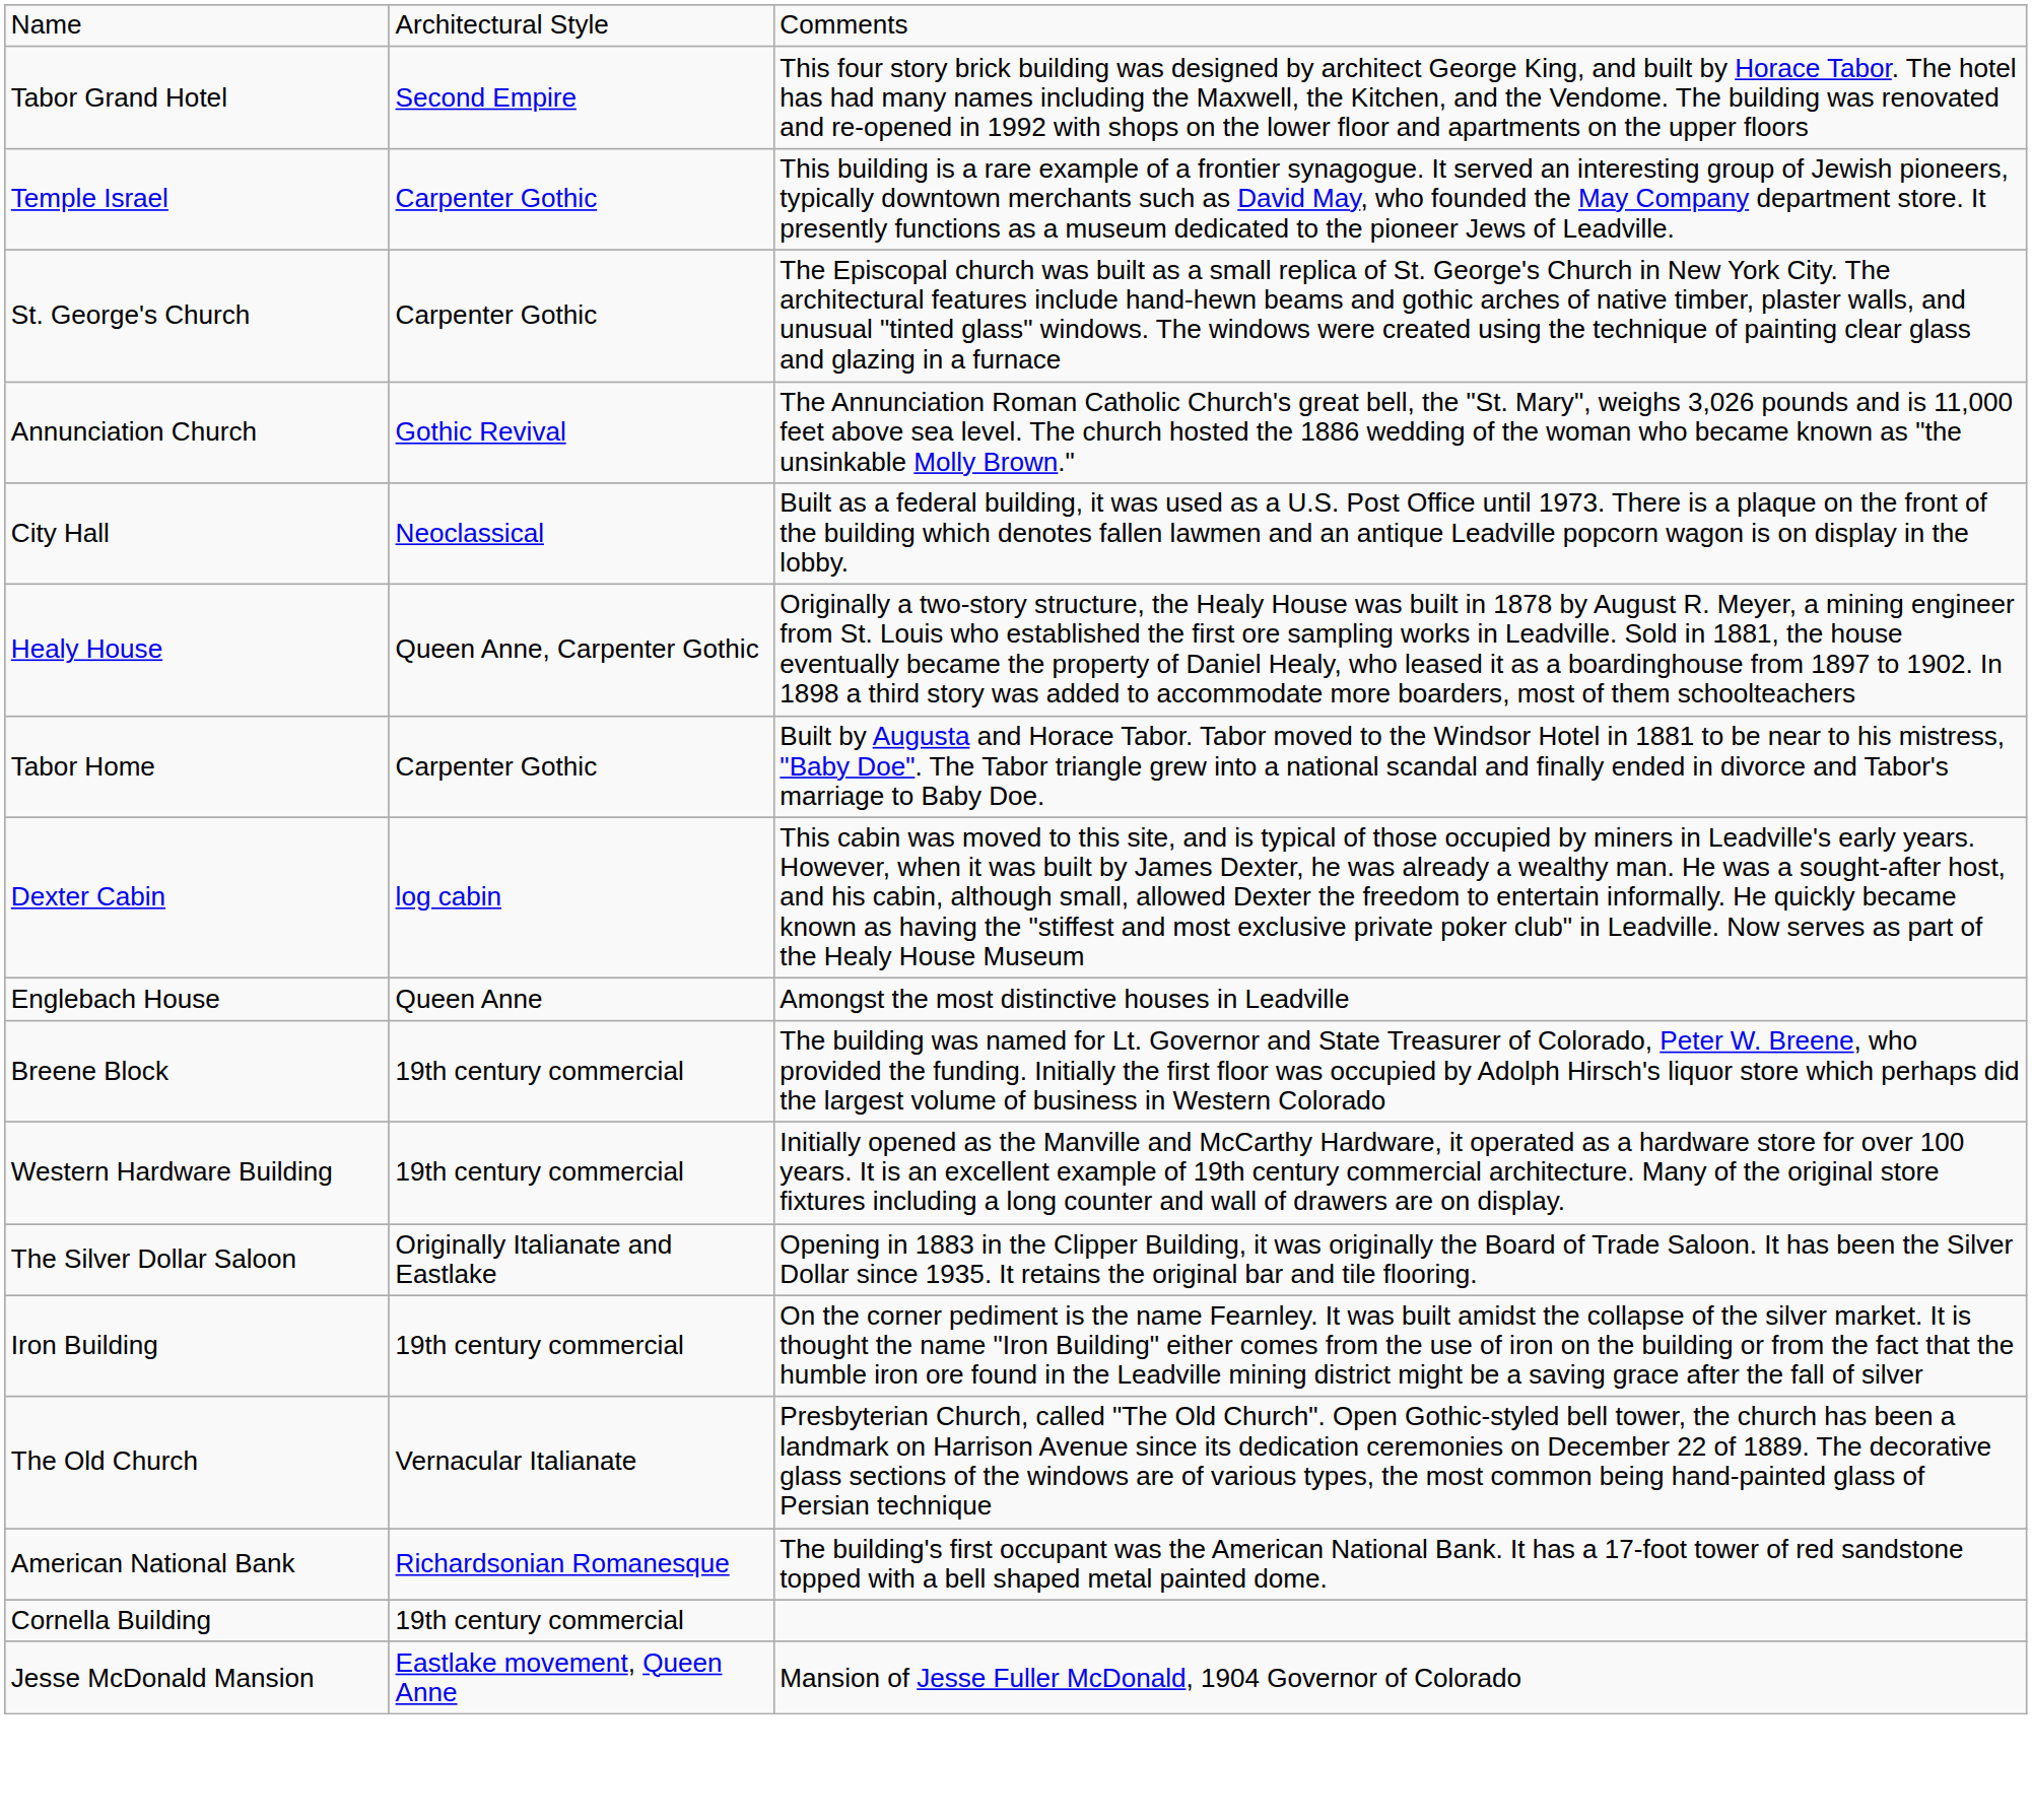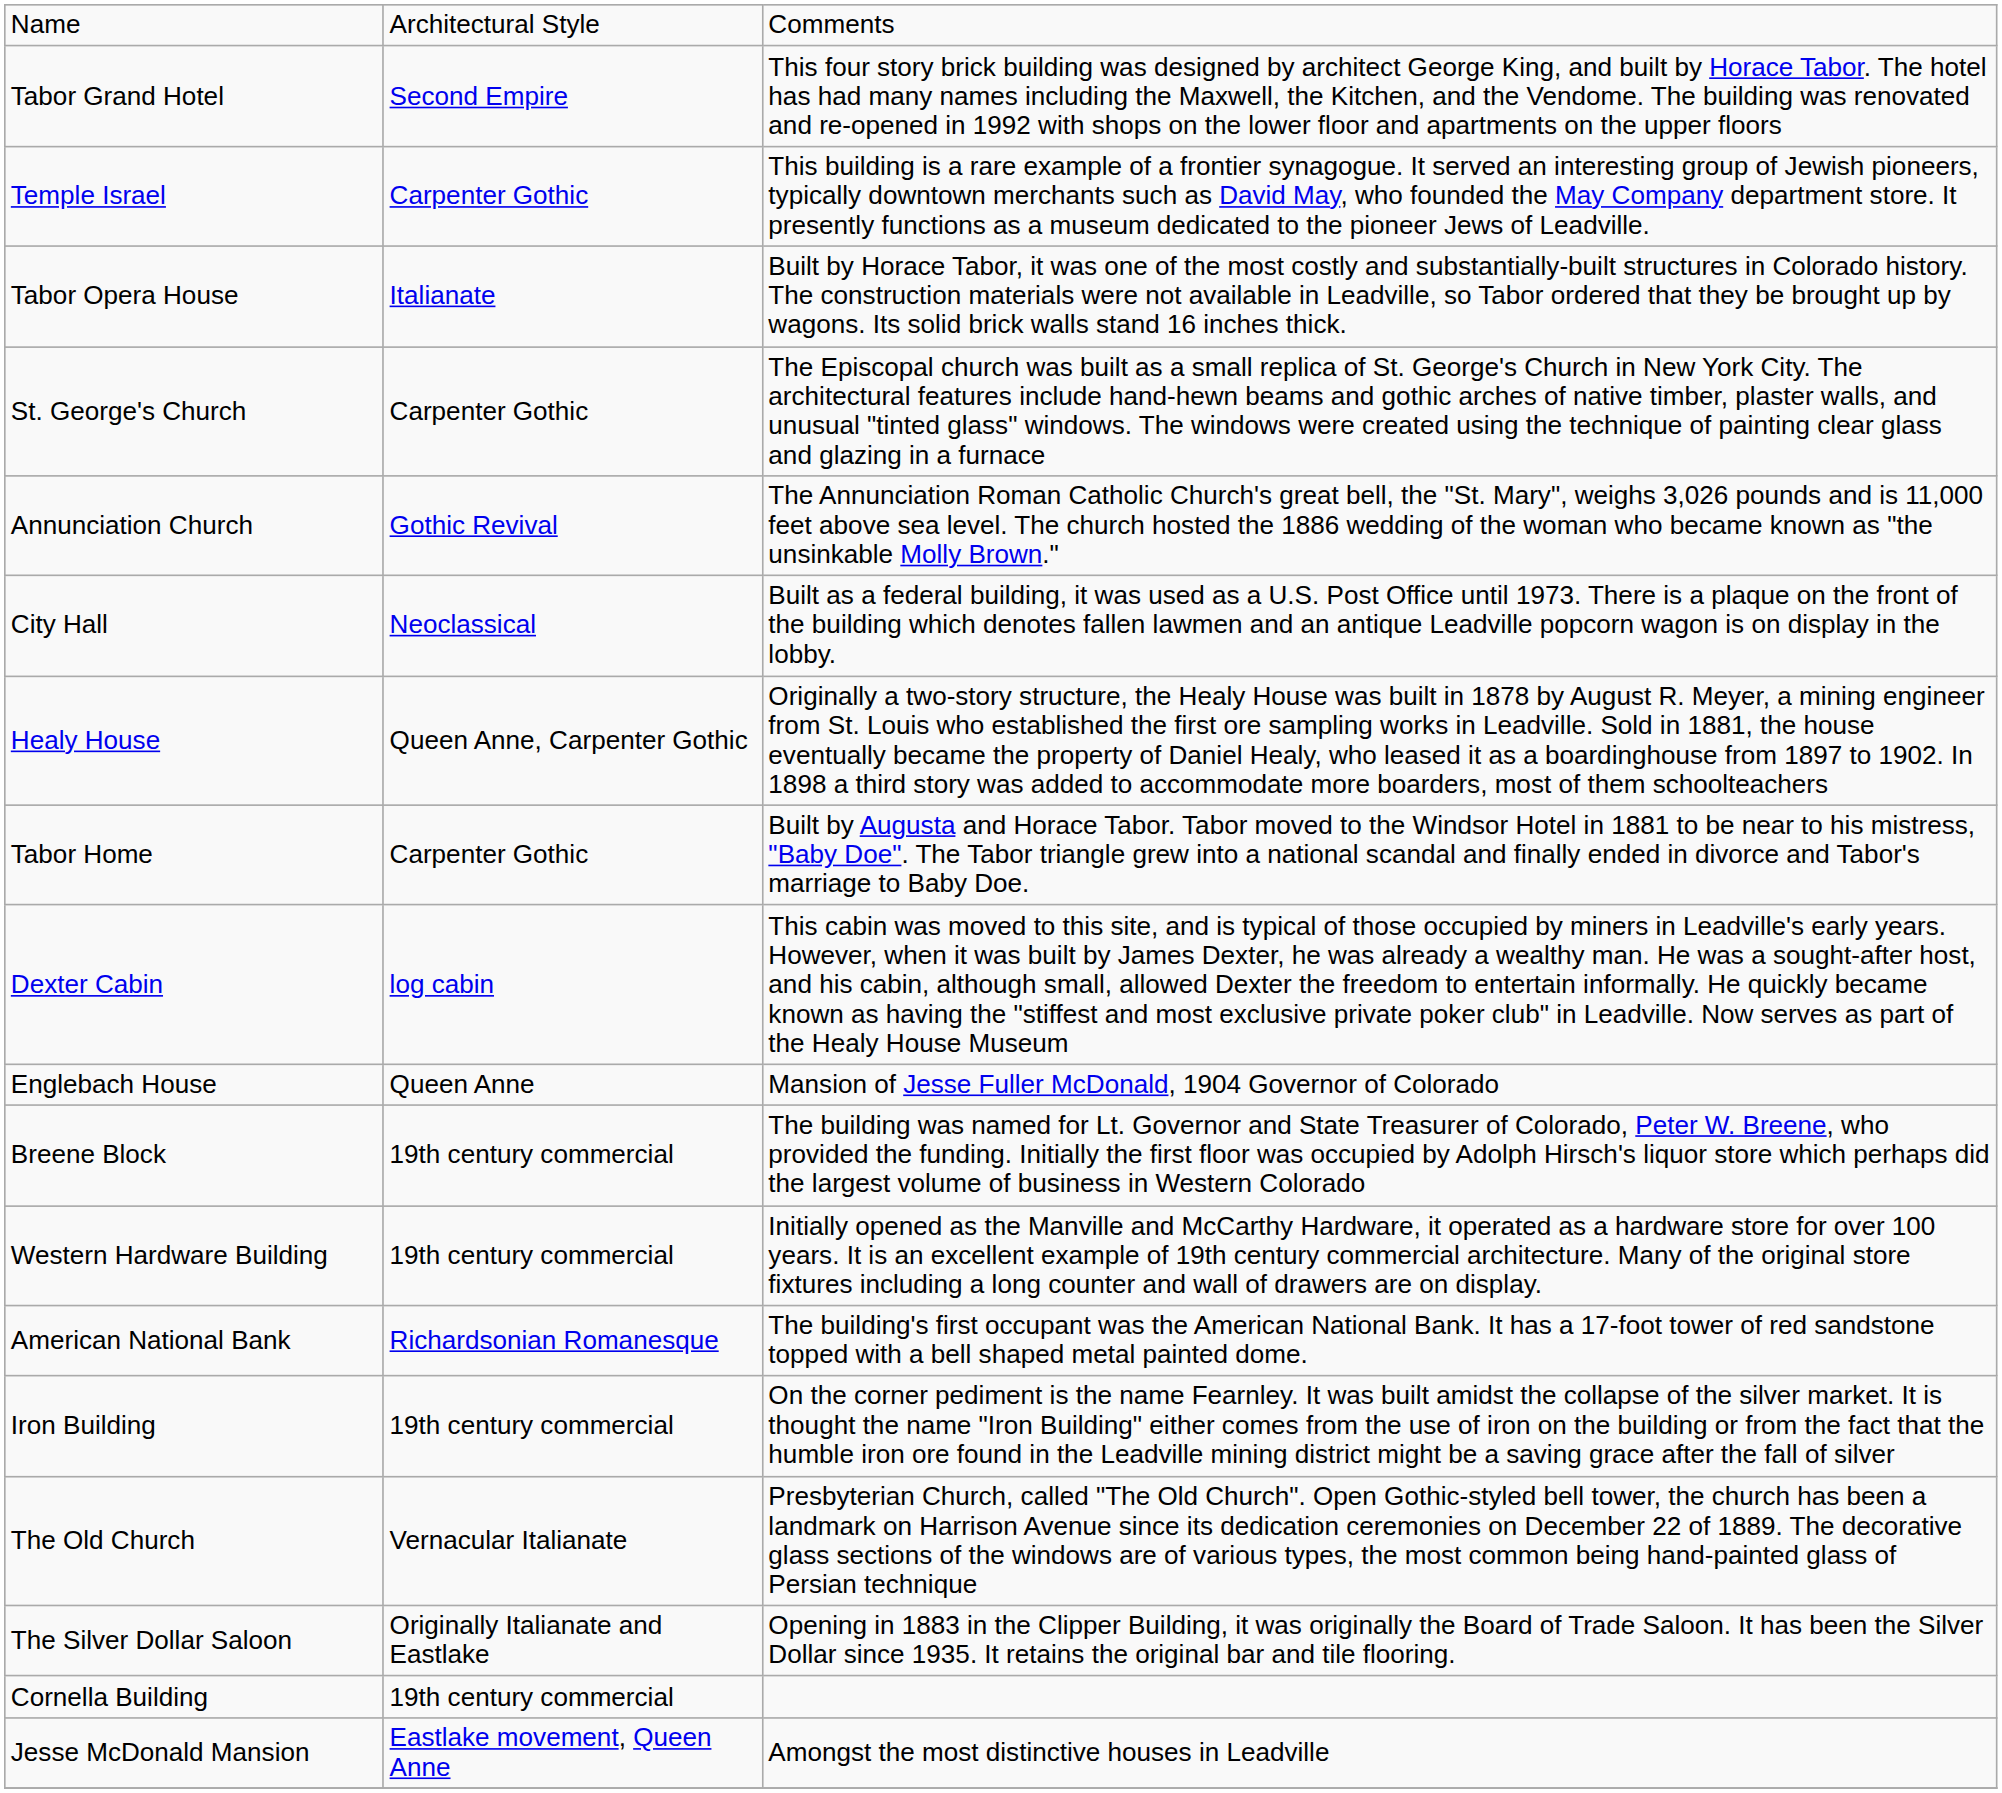+ row: Tabor Opera House | Italianate | Built by Horace Tabor, it was one of the most costly and substantially-built structures in Colorado history. The construction materials were not available in Leadville, so Tabor ordered that they be brought up by wagons. Its solid brick walls stand 16 inches thick.
Englebach House | column 3: Amongst the most distinctive houses in Leadville -> Mansion of Jesse Fuller McDonald, 1904 Governor of Colorado
rows swapped: American National Bank <-> The Silver Dollar Saloon
Jesse McDonald Mansion | column 3: Mansion of Jesse Fuller McDonald, 1904 Governor of Colorado -> Amongst the most distinctive houses in Leadville
